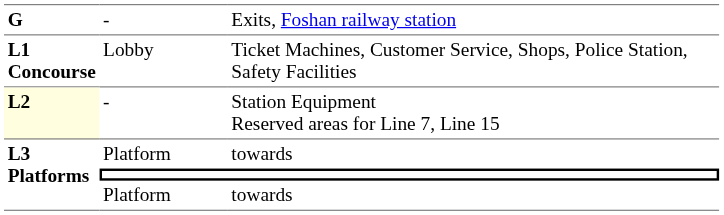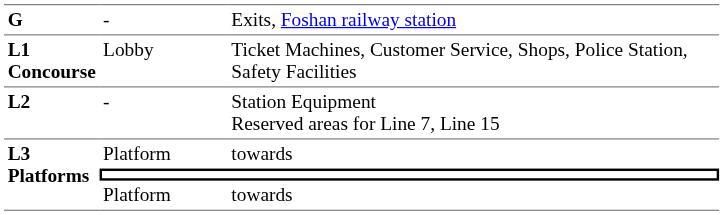- / Station Equipment Reserved areas for Line 7, Line 15 | column 1: lightyellow background -> no background
